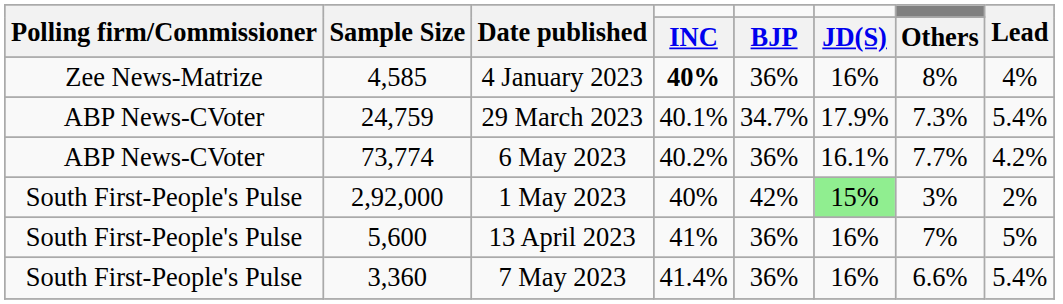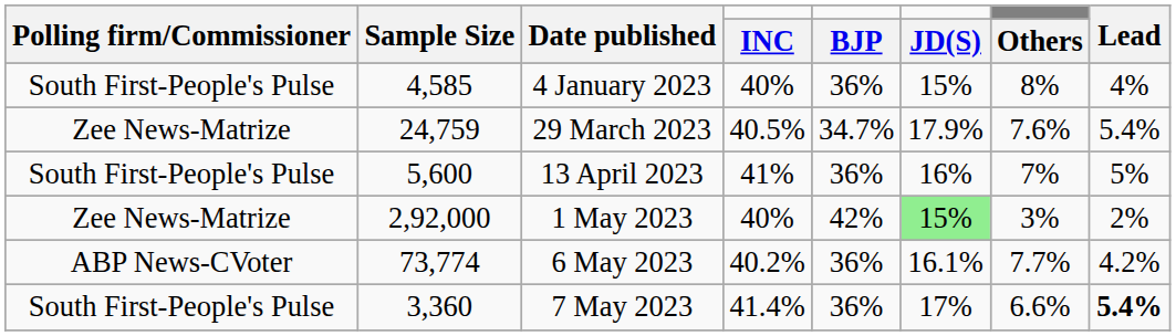4 January 2023 | Polling firm/Commissioner: Zee News-Matrize -> South First-People's Pulse
4 January 2023 | INC: bold -> normal
4 January 2023 | JD(S): 16% -> 15%
29 March 2023 | Polling firm/Commissioner: ABP News-CVoter -> Zee News-Matrize
29 March 2023 | INC: 40.1% -> 40.5%
29 March 2023 | Others: 7.3% -> 7.6%
rows swapped: 13 April 2023 <-> 6 May 2023
1 May 2023 | Polling firm/Commissioner: South First-People's Pulse -> Zee News-Matrize
7 May 2023 | JD(S): 16% -> 17%
7 May 2023 | Lead: normal -> bold
